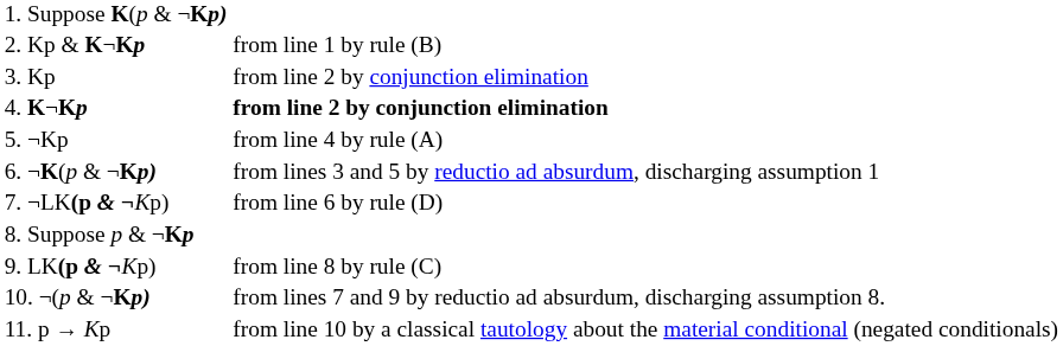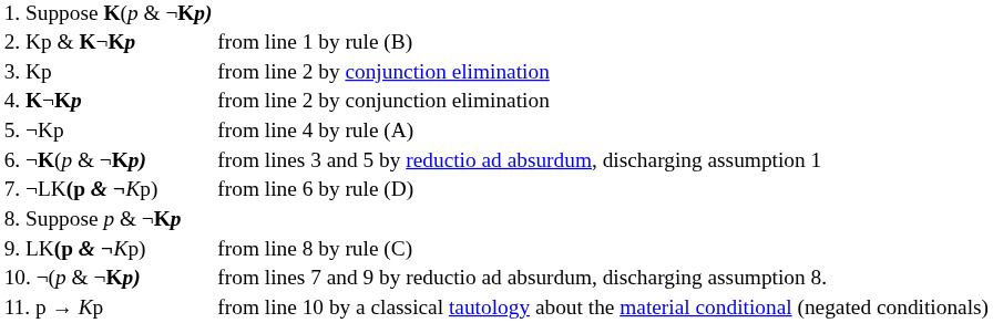4. K¬Kp | column 2: bold -> normal
